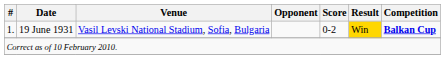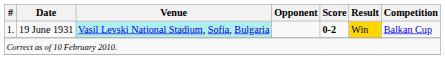1. | Venue: no background -> paleturquoise background
1. | Score: normal -> bold
1. | Competition: bold -> normal
